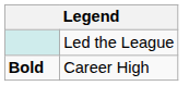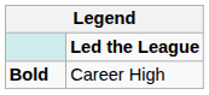row 2 | column 2: normal -> bold
